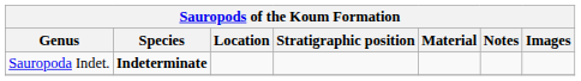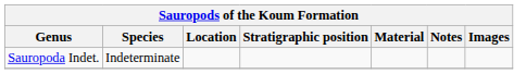Sauropoda Indet. | Species: bold -> normal
